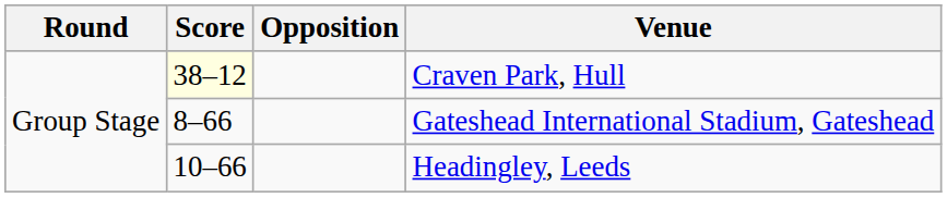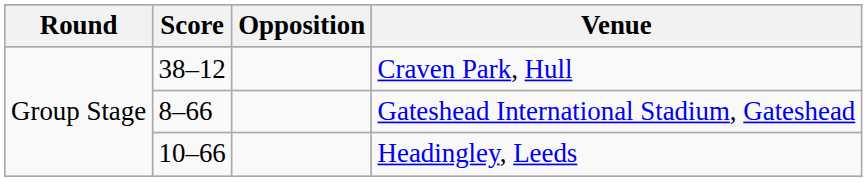Craven Park, Hull | Score: lightyellow background -> no background
